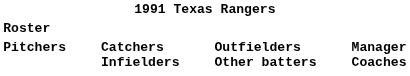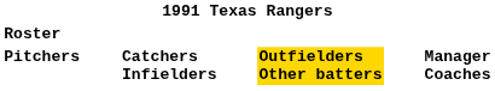Pitchers | column 3: no background -> gold background
